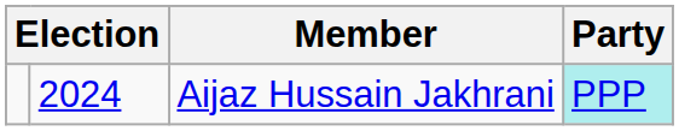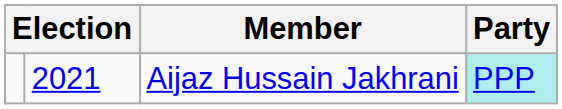Aijaz Hussain Jakhrani | column 2: 2024 -> 2021
